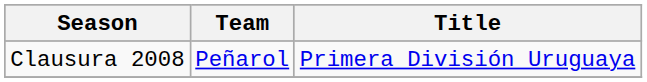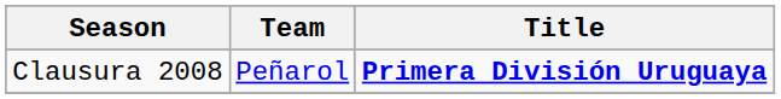Clausura 2008 | Title: normal -> bold
